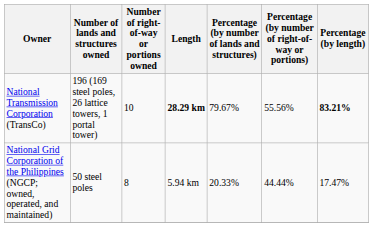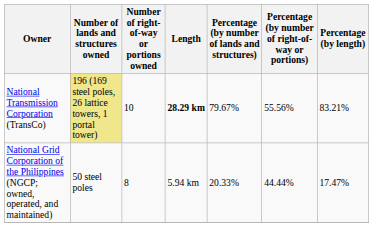National Transmission Corporation (TransCo) | Number of lands and structures owned: no background -> khaki background
National Transmission Corporation (TransCo) | Percentage (by length): bold -> normal
